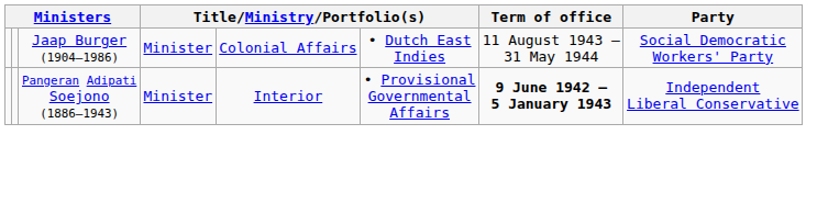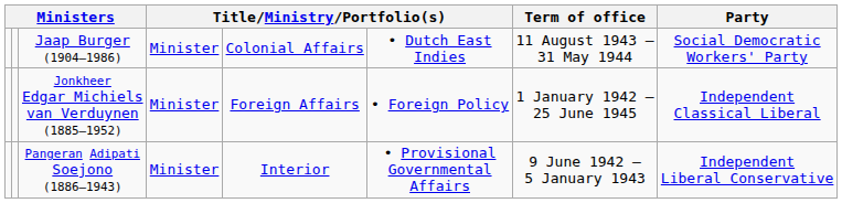+ row: Jonkheer Edgar Michiels van Verduynen (1885–1952) | Minister | Foreign Affairs | • Foreign Policy | 1 January 1942 – 25 June 1945 | Independent Classical Liberal
Pangeran Adipati Soejono (1886–1943) | Term of office: bold -> normal
